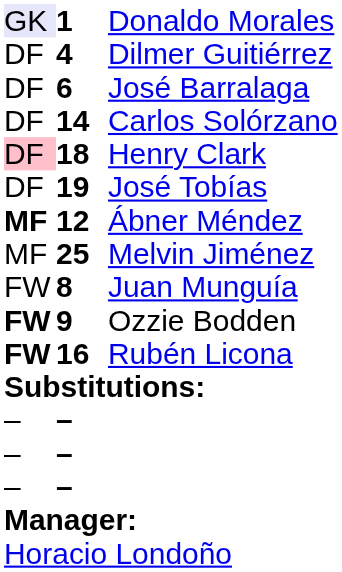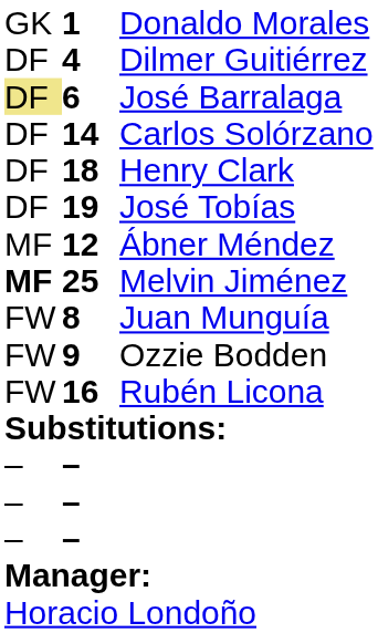1 | column 1: lavender background -> no background
6 | column 1: no background -> khaki background
18 | column 1: pink background -> no background
12 | column 1: bold -> normal
25 | column 1: normal -> bold
9 | column 1: bold -> normal
16 | column 1: bold -> normal
